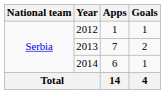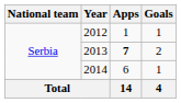2013 | Apps: normal -> bold
